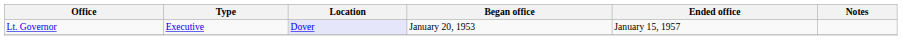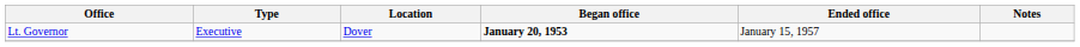Lt. Governor | Location: lavender background -> no background
Lt. Governor | Began office: normal -> bold
